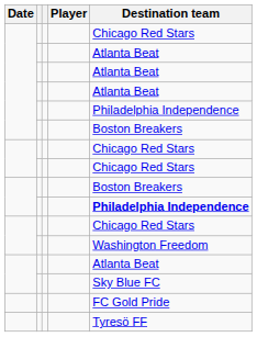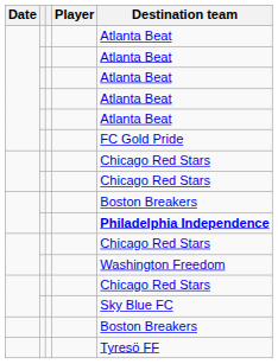row 2 | Destination team: Chicago Red Stars -> Atlanta Beat
row 6 | Destination team: Philadelphia Independence -> Atlanta Beat
row 7 | Destination team: Boston Breakers -> FC Gold Pride
row 14 | Destination team: Atlanta Beat -> Chicago Red Stars
row 16 | Destination team: FC Gold Pride -> Boston Breakers
